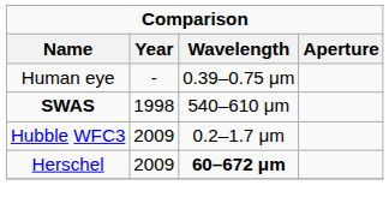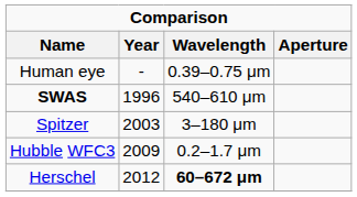SWAS | Year: 1998 -> 1996
+ row: Spitzer | 2003 | 3–180 μm
Herschel | Year: 2009 -> 2012
